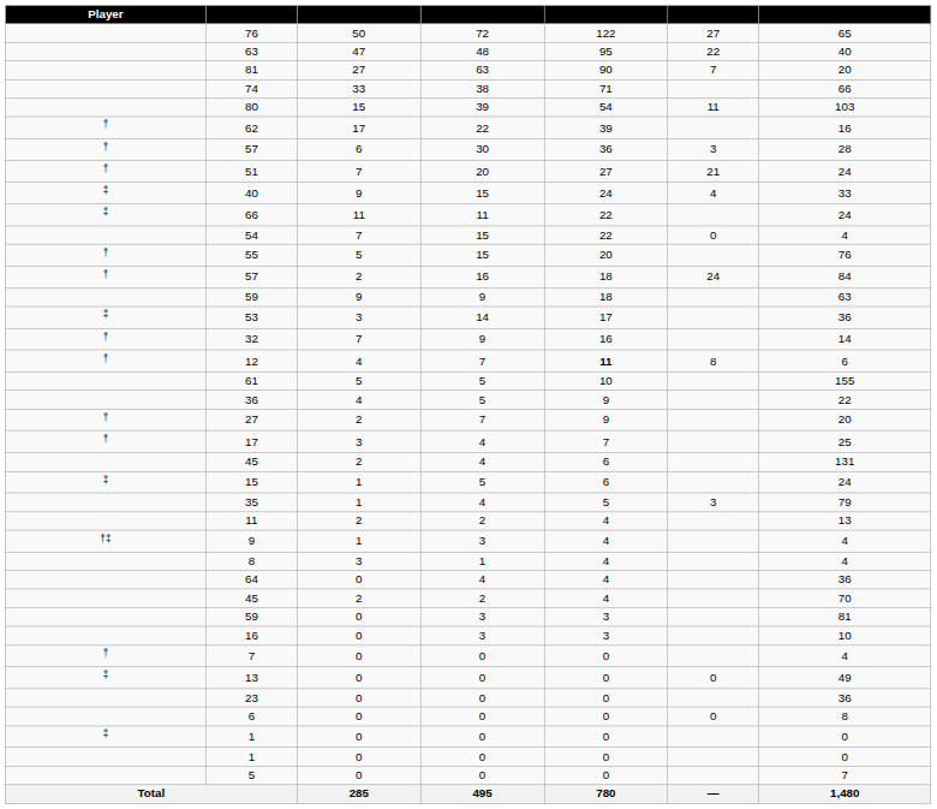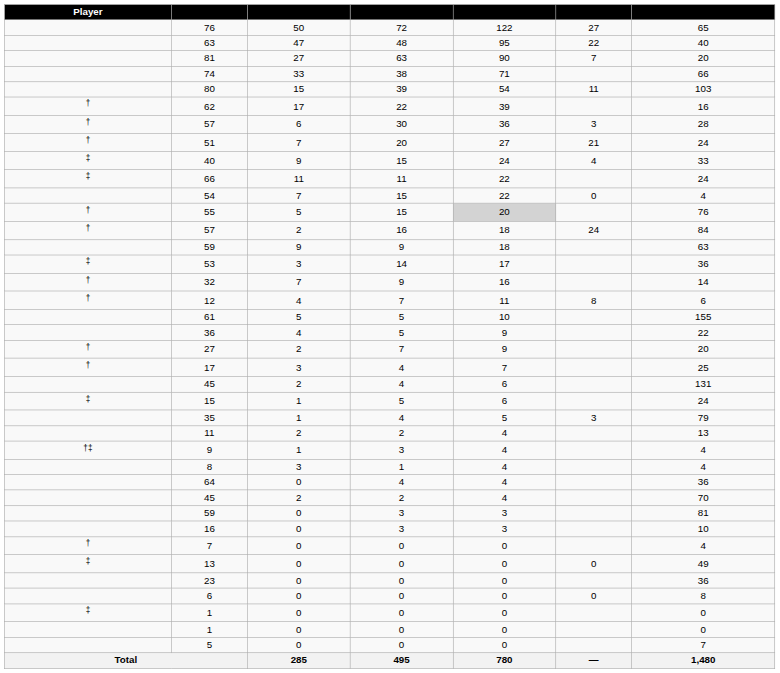55 | column 5: no background -> lightgrey background
12 | column 5: bold -> normal
